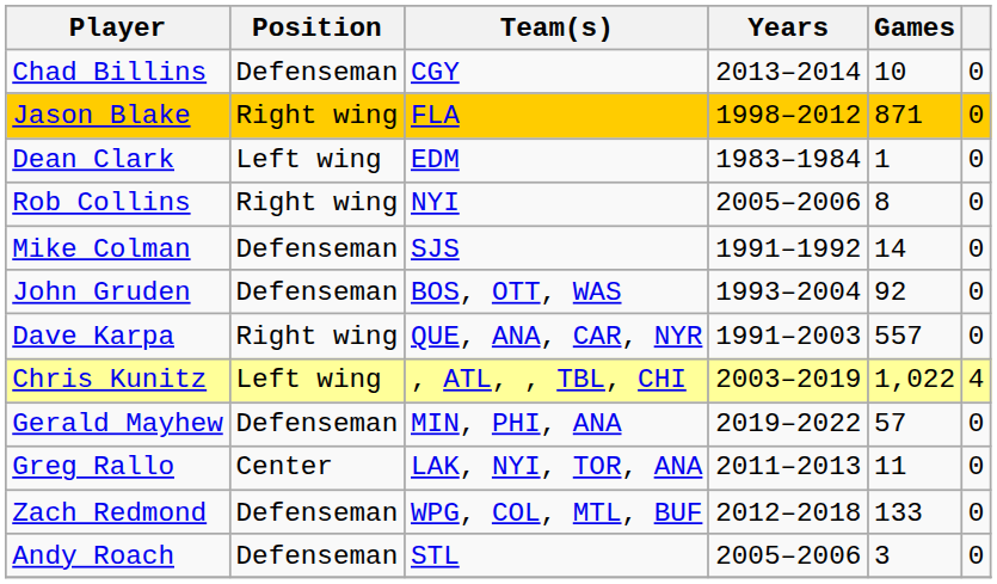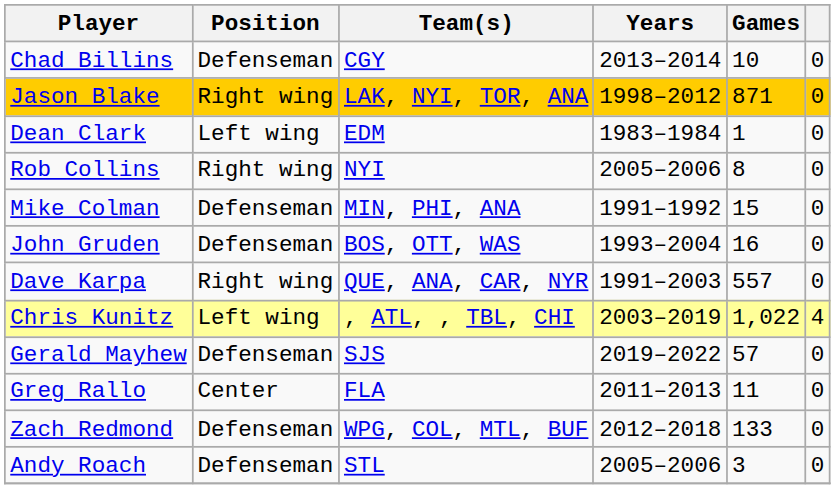Jason Blake | Team(s): FLA -> LAK, NYI, TOR, ANA
Mike Colman | Team(s): SJS -> MIN, PHI, ANA
Mike Colman | Games: 14 -> 15
John Gruden | Games: 92 -> 16
Gerald Mayhew | Team(s): MIN, PHI, ANA -> SJS
Greg Rallo | Team(s): LAK, NYI, TOR, ANA -> FLA
